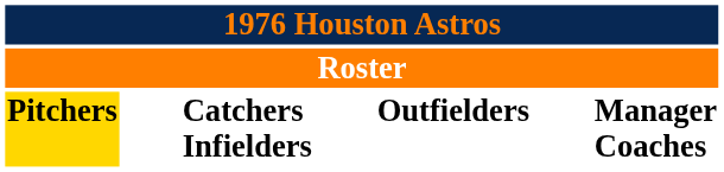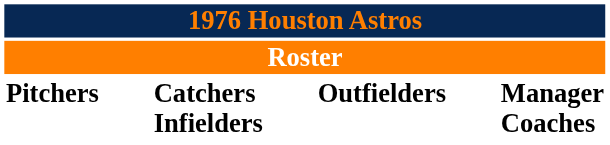Pitchers | column 1: gold background -> no background
